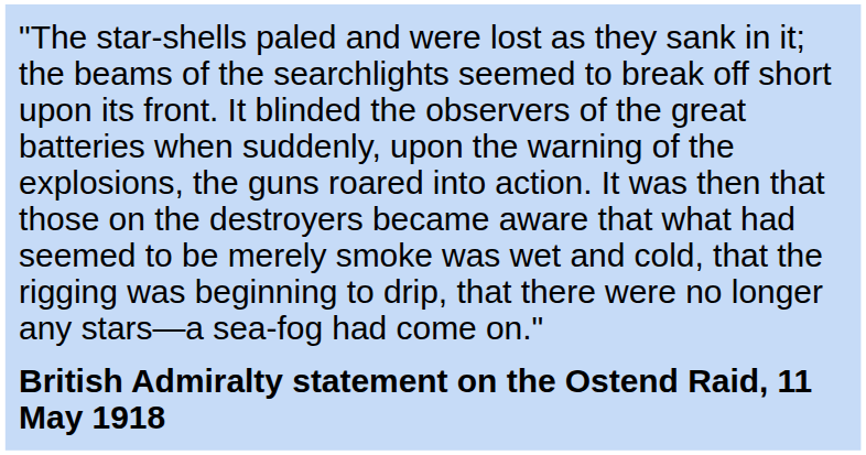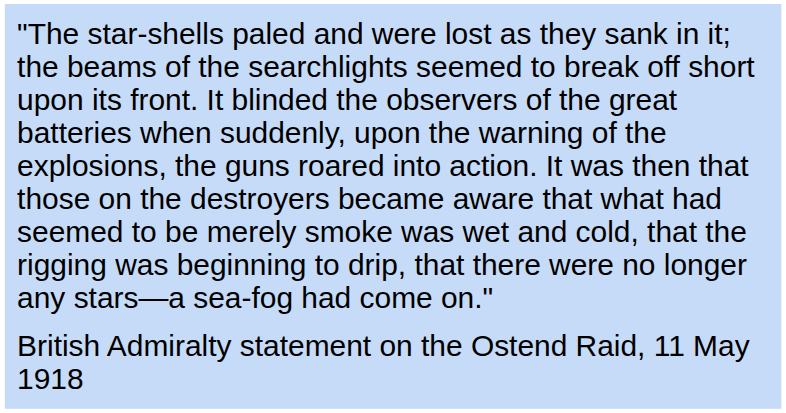row 2 | column 1: bold -> normal
